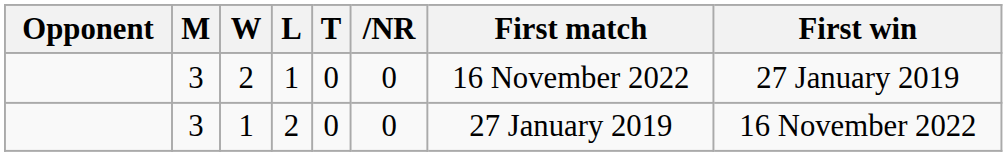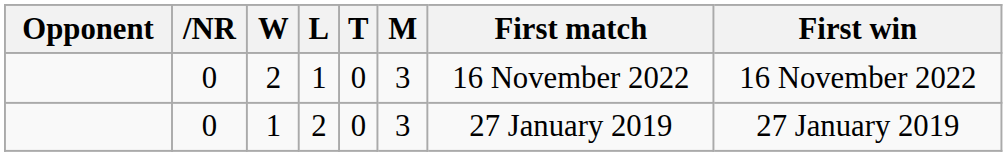columns swapped: M <-> NR
row 2 | First win: 27 January 2019 -> 16 November 2022
row 3 | First win: 16 November 2022 -> 27 January 2019
